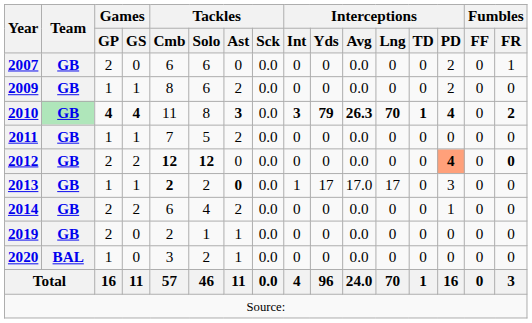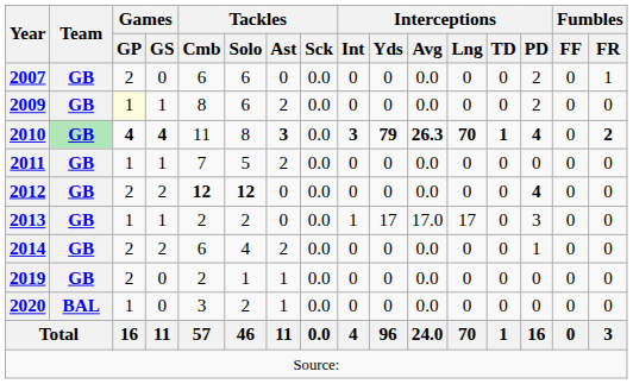2009 | Games / GP: no background -> lightyellow background
2012 | Interceptions / PD: lightsalmon background -> no background
2012 | Fumbles / FR: bold -> normal
2013 | Tackles / Cmb: bold -> normal
2013 | Tackles / Ast: bold -> normal
